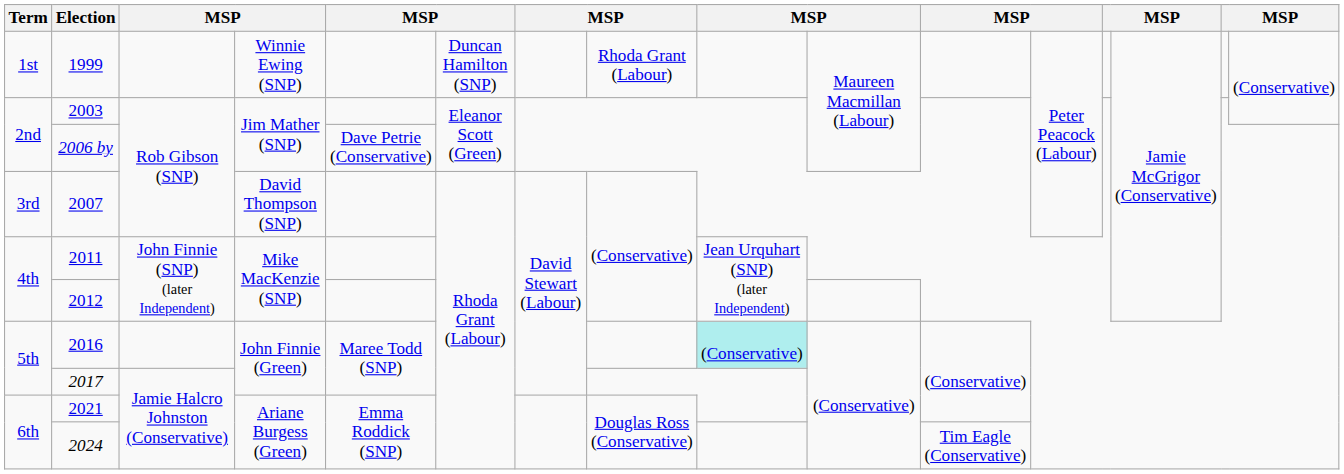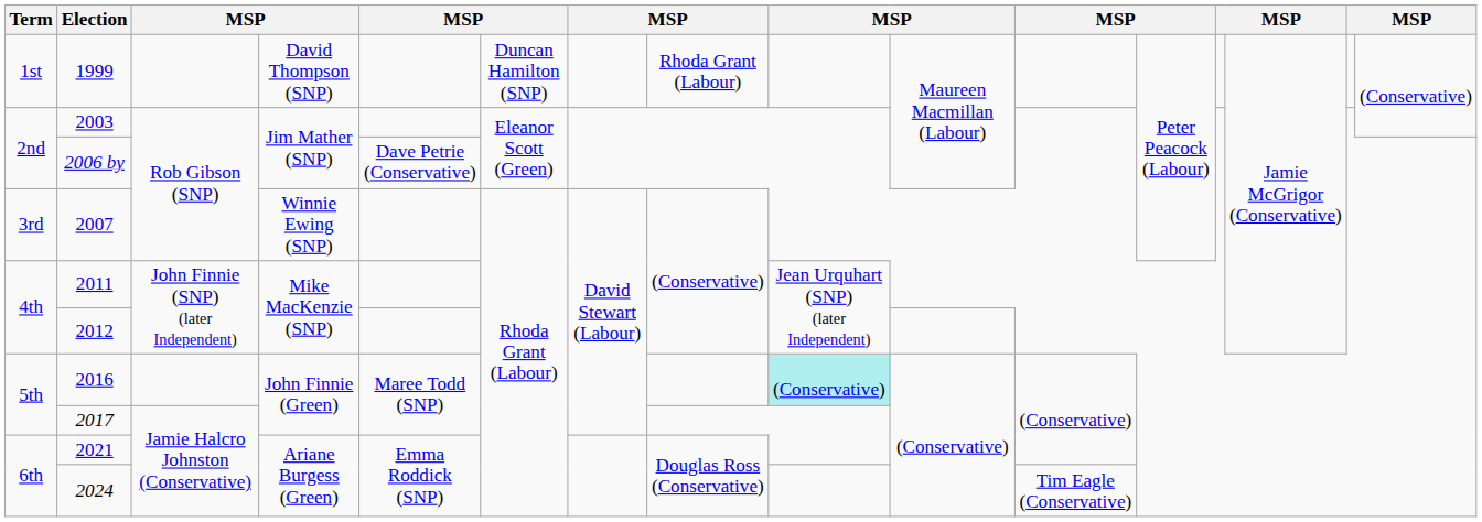1999 | column 4: Winnie Ewing (SNP) -> David Thompson (SNP)
2007 | column 4: David Thompson (SNP) -> Winnie Ewing (SNP)
